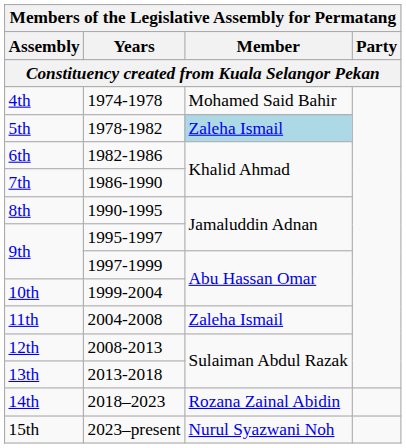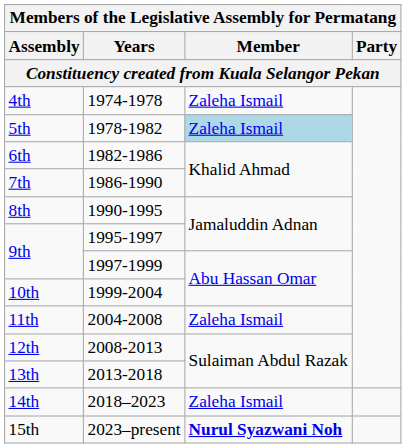4th | Member: Mohamed Said Bahir -> Zaleha Ismail
14th | Member: Rozana Zainal Abidin -> Zaleha Ismail
15th | Member: normal -> bold
